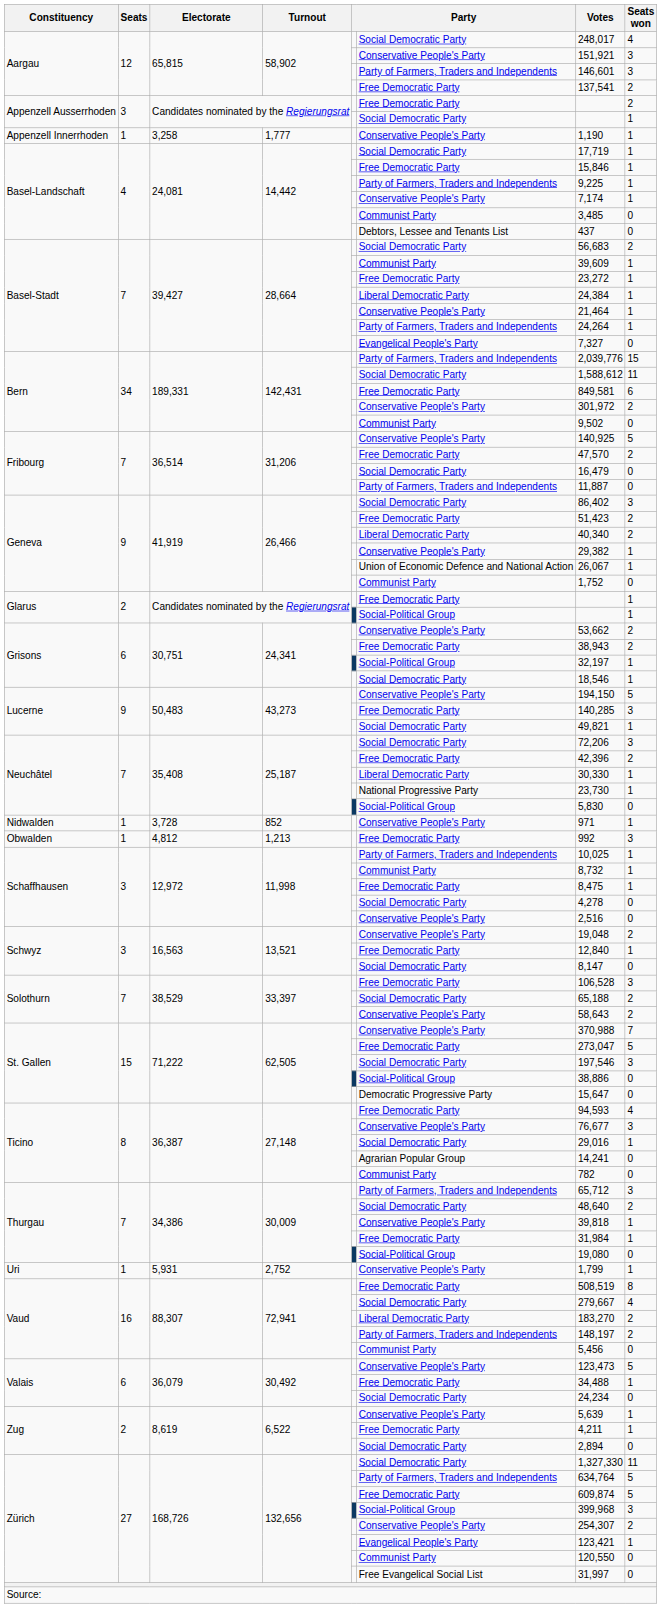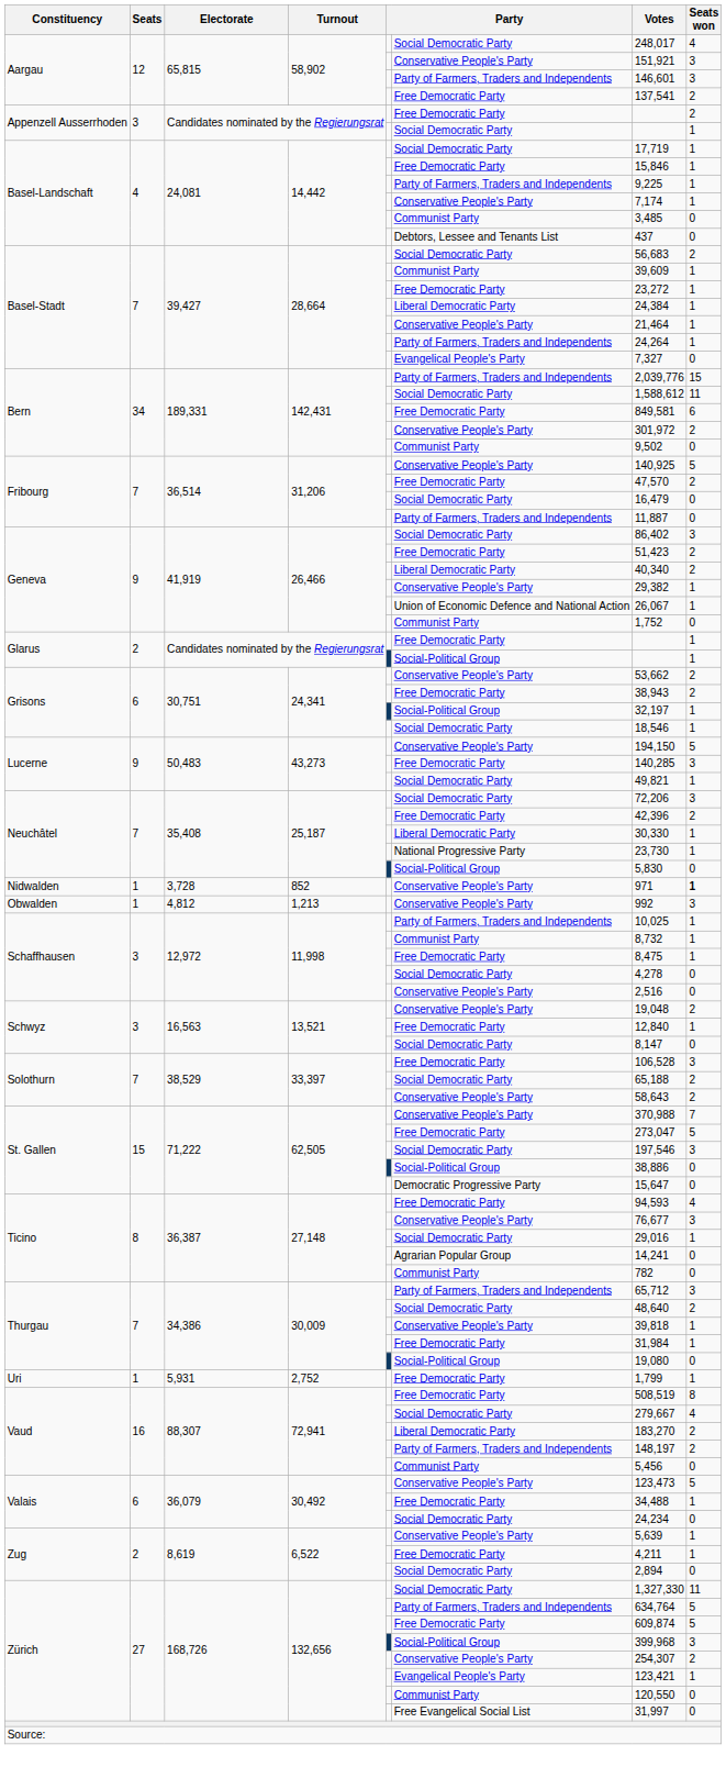- row: Appenzell Innerrhoden | 1 | 3,258 | 1,777 | Conservative People's Party | 1,190 | 1
Nidwalden | Seats won: normal -> bold
Obwalden | column 6: Free Democratic Party -> Conservative People's Party
Uri | column 6: Conservative People's Party -> Free Democratic Party
